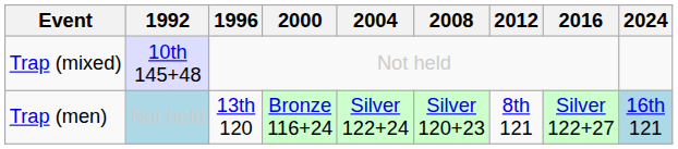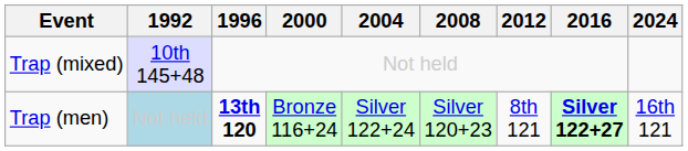Trap (men) | 1996: normal -> bold
Trap (men) | 2016: normal -> bold
Trap (men) | 2024: lightblue background -> no background
